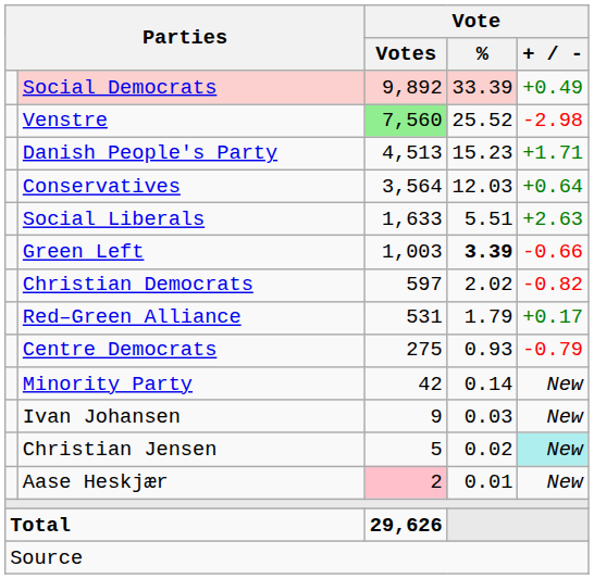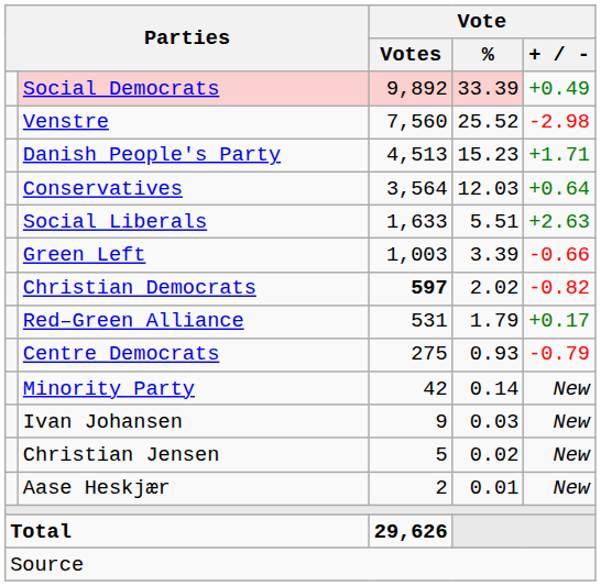Venstre | Vote / Votes: lightgreen background -> no background
Green Left | Vote / %: bold -> normal
Christian Democrats | Vote / Votes: normal -> bold
Christian Jensen | Vote / + / -: paleturquoise background -> no background
Aase Heskjær | Vote / Votes: pink background -> no background
